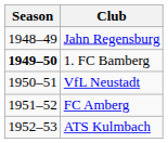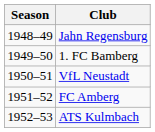1. FC Bamberg | Season: bold -> normal
